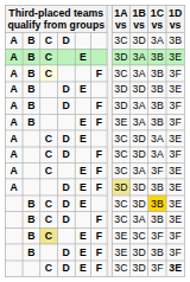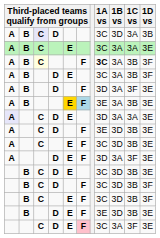row 2 | column 3: no background -> lavender background
row 3 | 1A vs: 3D -> 3C
row 3 | 1C vs: 3B -> 3A
row 4 | 1A vs: normal -> bold
row 5 | 1A vs: 3D -> 3C
row 5 | 1B vs: 3D -> 3A
row 5 | 1D vs: 3E -> 3F
row 6 | 1C vs: 3B -> 3F
row 6 | 1D vs: 3F -> 3E
row 7 | column 5: no background -> gold background
row 7 | column 6: no background -> lightblue background
row 7 | 1D vs: 3F -> 3E
row 8 | column 1: no background -> lavender background
row 8 | 1A vs: 3C -> 3D
row 8 | 1B vs: 3D -> 3A
row 9 | 1A vs: 3C -> 3E
row 9 | 1C vs: 3A -> 3B
row 9 | 1D vs: 3F -> 3E
row 10 | 1B vs: 3A -> 3D
row 10 | 1C vs: 3F -> 3B
row 11 | 1A vs: khaki background -> no background
row 11 | 1B vs: 3D -> 3A
row 11 | 1C vs: 3B -> 3F
row 12 | 1C vs: gold background -> no background
row 13 | 1B vs: 3A -> 3D
row 13 | 1D vs: 3E -> 3F
row 14 | column 3: khaki background -> no background
row 14 | 1A vs: 3E -> 3C
row 14 | 1B vs: 3C -> 3D
row 14 | 1C vs: 3F -> 3B
row 15 | 1D vs: 3F -> 3E
row 16 | column 6: no background -> pink background
row 16 | 1B vs: 3D -> 3A
row 16 | 1D vs: bold -> normal
